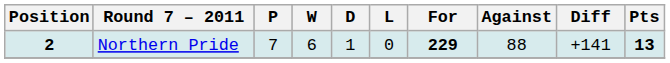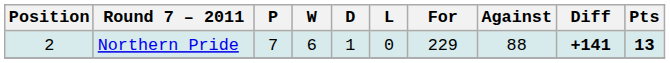Northern Pride | Position: bold -> normal
Northern Pride | For: bold -> normal
Northern Pride | Diff: normal -> bold
